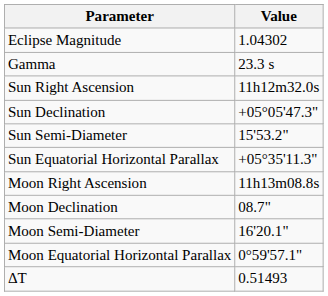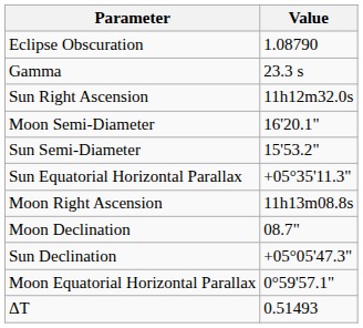- row: Eclipse Magnitude | 1.04302
+ row: Eclipse Obscuration | 1.08790
rows swapped: Sun Declination <-> Moon Semi-Diameter
